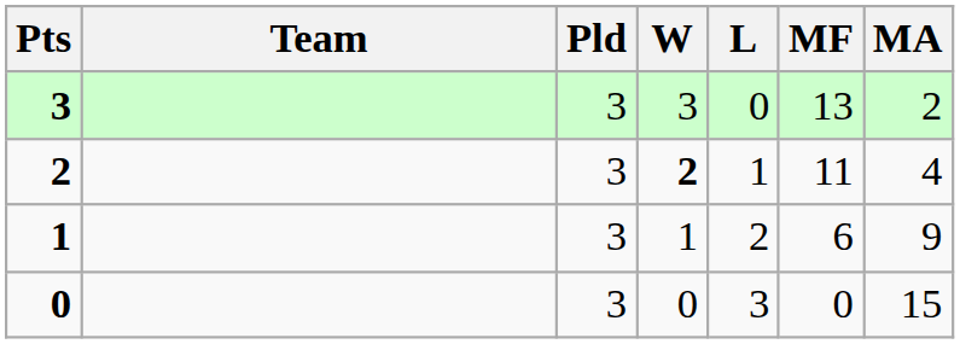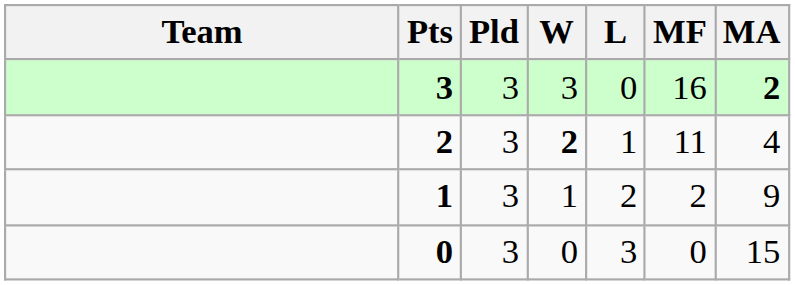columns swapped: Team <-> Pts
row 2 | MF: 13 -> 16
row 2 | MA: normal -> bold
row 4 | MF: 6 -> 2
